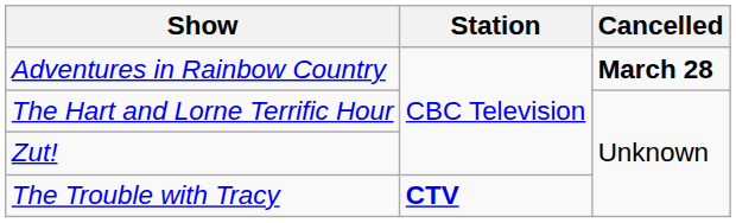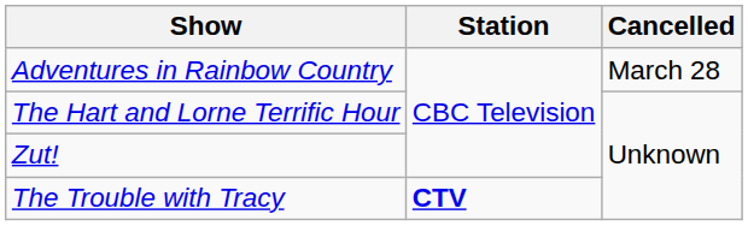Adventures in Rainbow Country | Cancelled: bold -> normal
